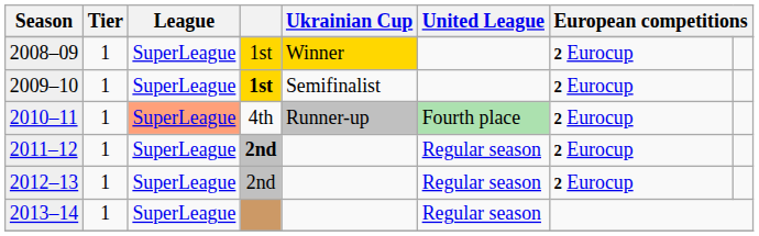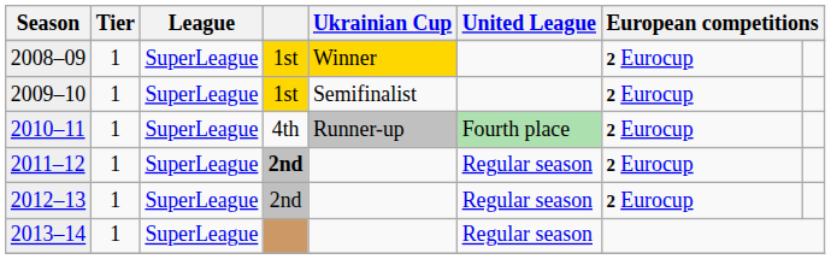2009–10 | column 4: bold -> normal
2010–11 | League: lightsalmon background -> no background
